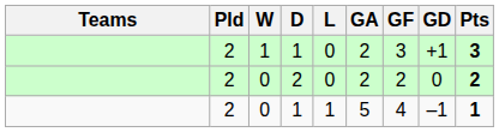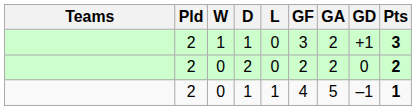columns swapped: GF <-> GA
